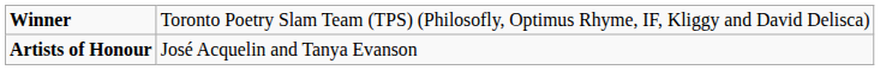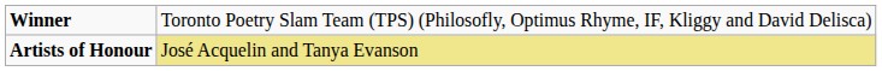Artists of Honour | column 2: no background -> khaki background
